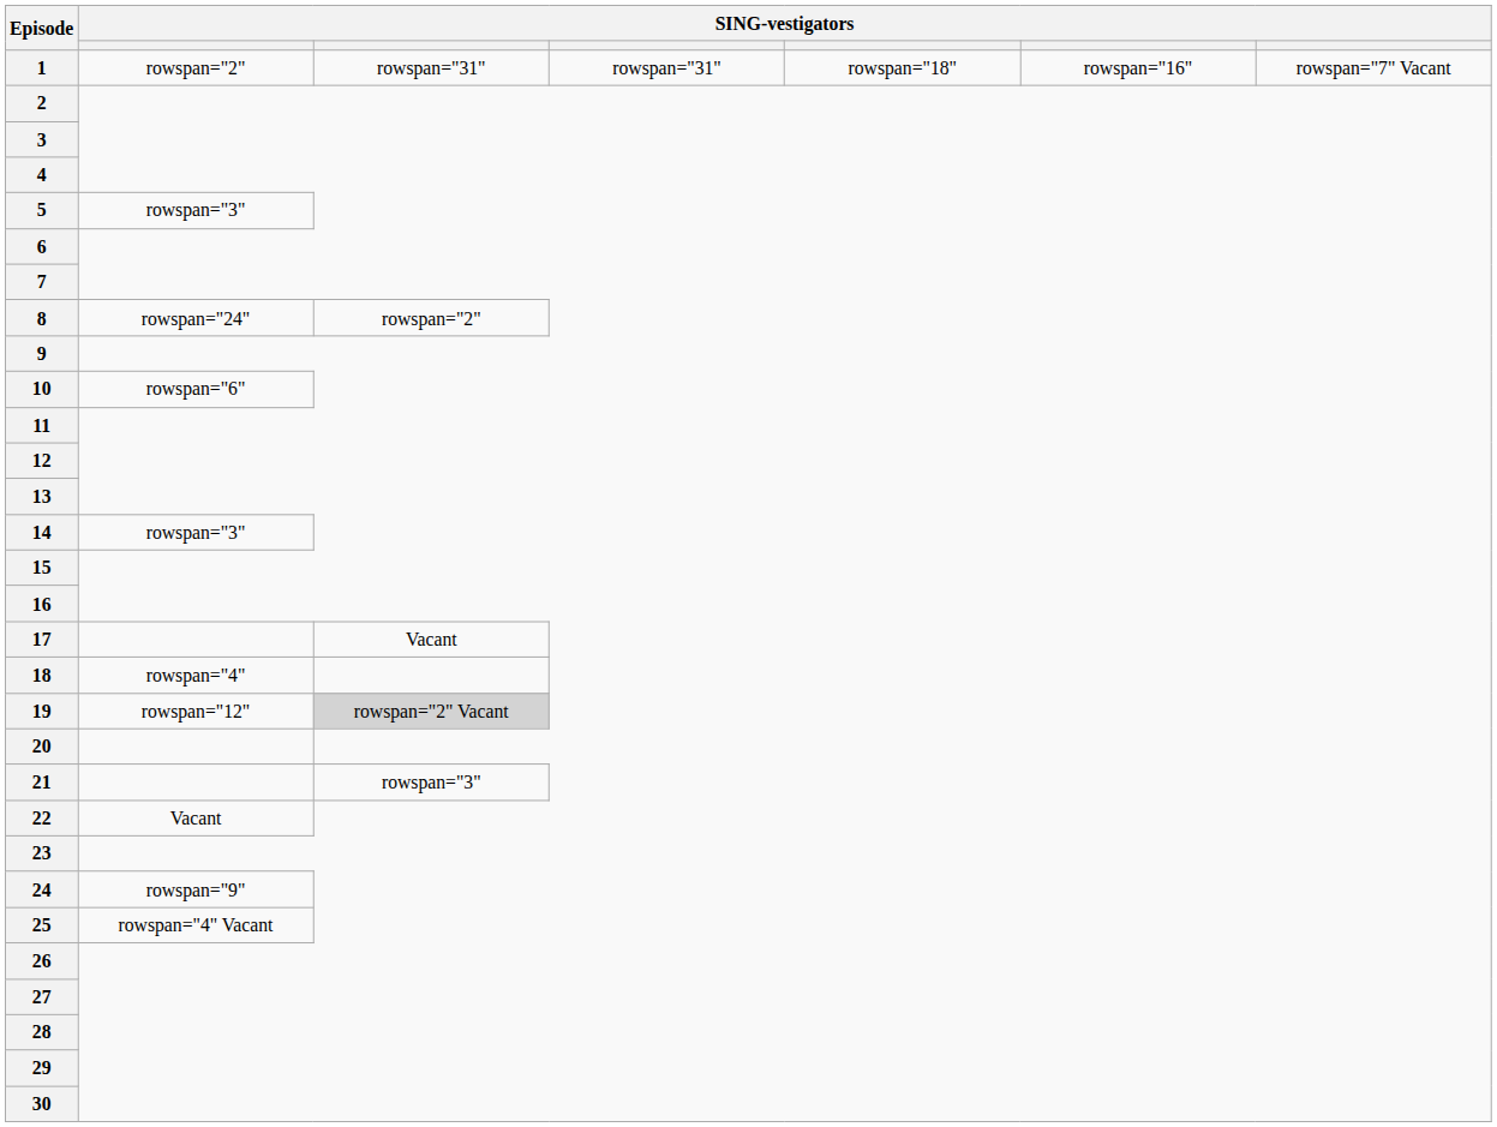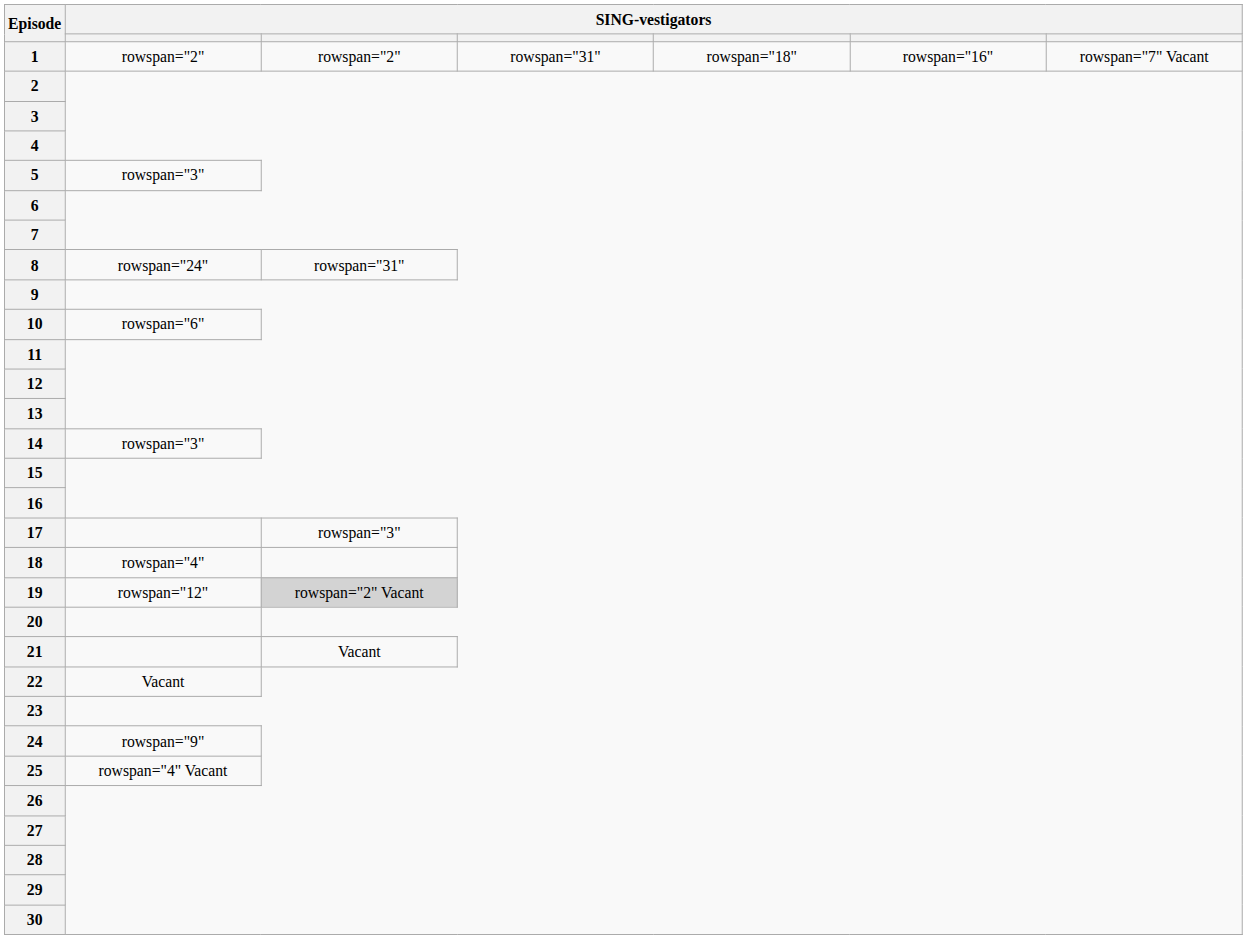1 | column 3: rowspan="31" -> rowspan="2"
8 | column 3: rowspan="2" -> rowspan="31"
17 | column 3: Vacant -> rowspan="3"
21 | column 3: rowspan="3" -> Vacant
